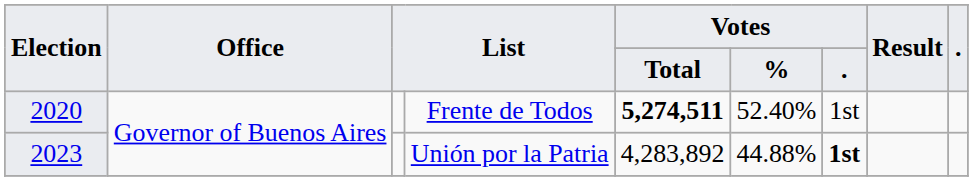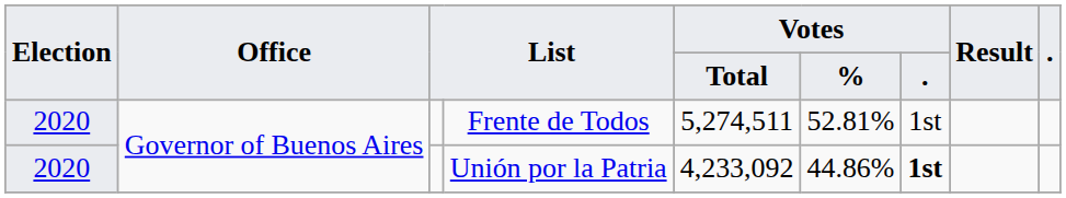Frente de Todos | Votes / Total: bold -> normal
Frente de Todos | Votes / %: 52.40% -> 52.81%
Unión por la Patria | Election: 2023 -> 2020
Unión por la Patria | Votes / Total: 4,283,892 -> 4,233,092
Unión por la Patria | Votes / %: 44.88% -> 44.86%
